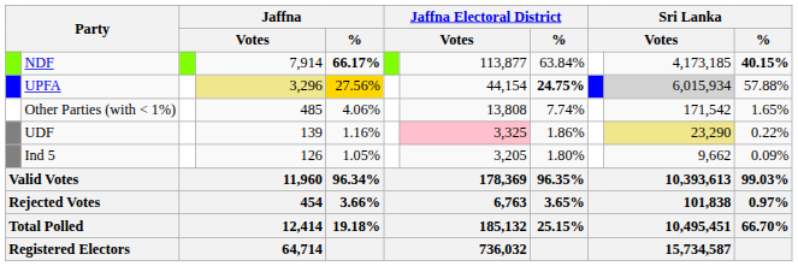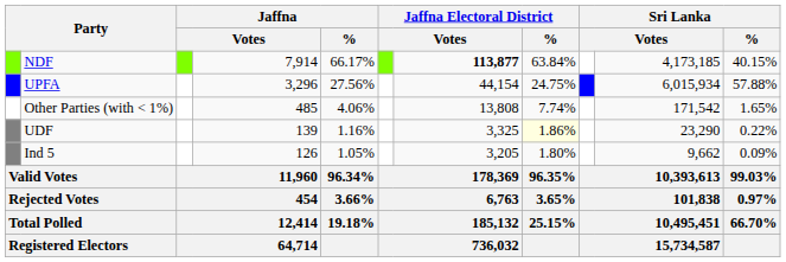NDF | Jaffna / %: bold -> normal
NDF | column 7: normal -> bold
NDF | Sri Lanka / %: bold -> normal
UPFA | column 4: khaki background -> no background
UPFA | Jaffna / %: gold background -> no background
UPFA | Jaffna Electoral District / %: bold -> normal
UPFA | column 10: lightgrey background -> no background
UDF | column 7: pink background -> no background
UDF | Jaffna Electoral District / %: no background -> lightyellow background
UDF | column 10: khaki background -> no background
